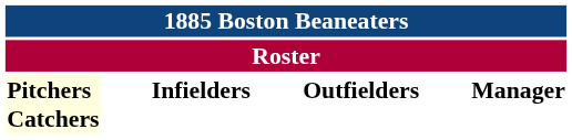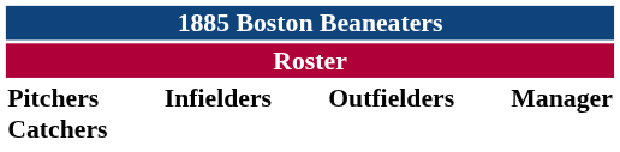Pitchers Catchers | column 1: lightyellow background -> no background
